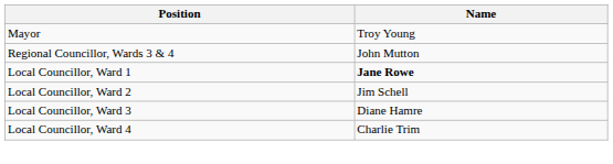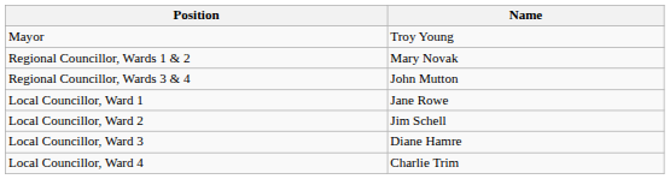+ row: Regional Councillor, Wards 1 & 2 | Mary Novak
Local Councillor, Ward 1 | Name: bold -> normal
